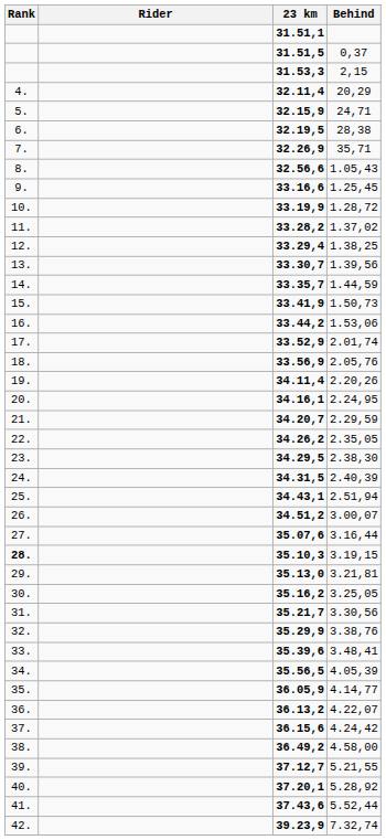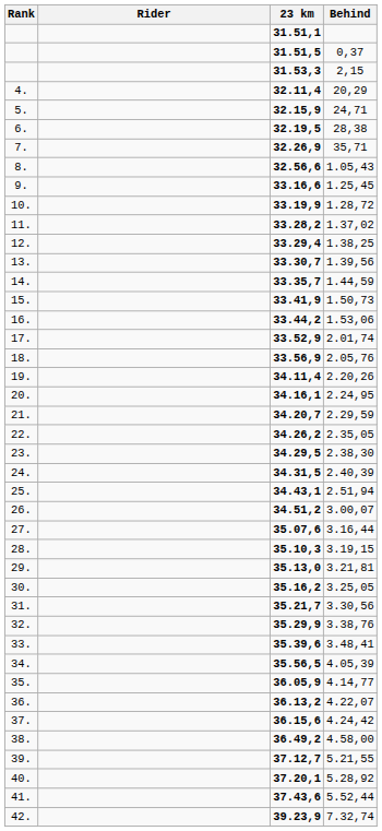35.10,3 | Rank: bold -> normal
